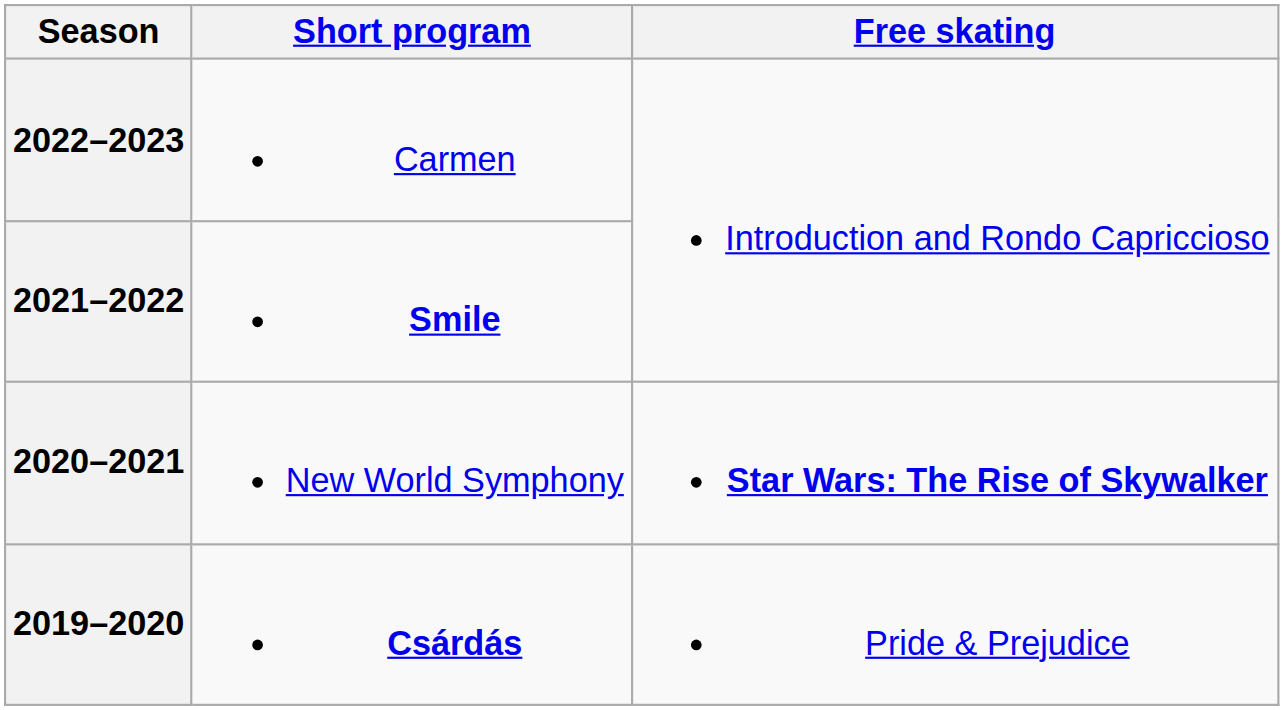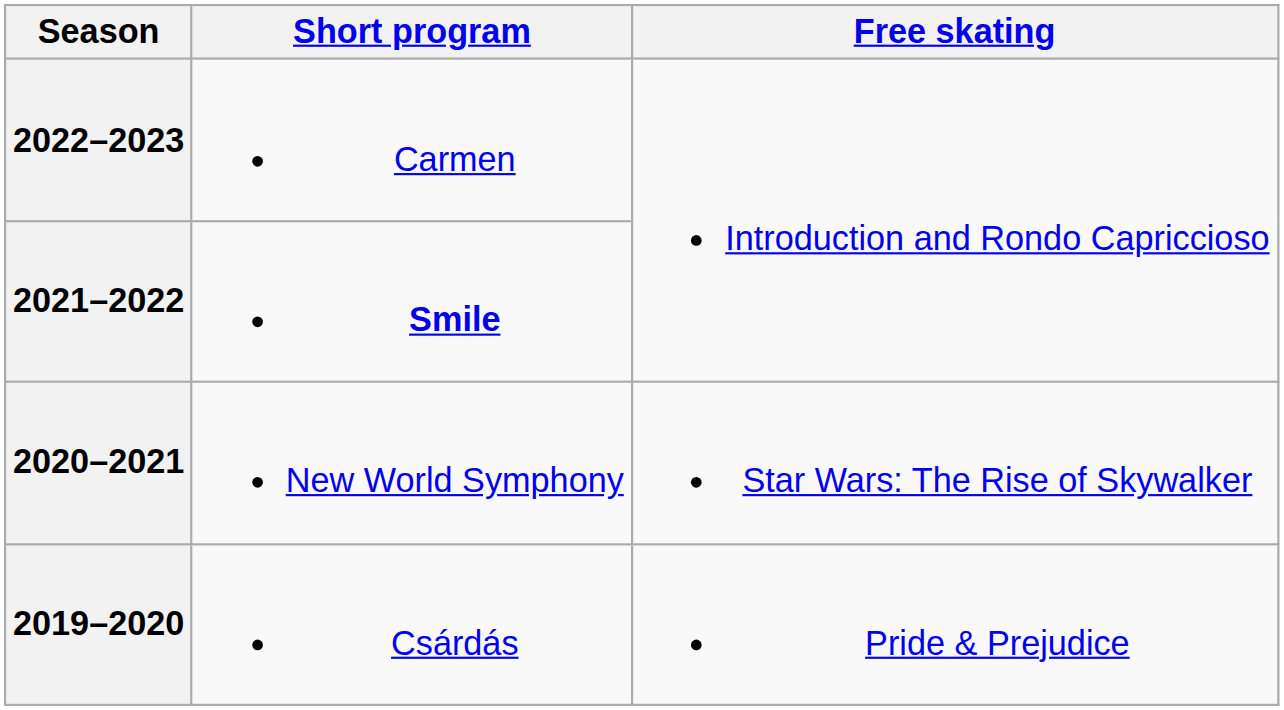2020–2021 | Free skating: bold -> normal
2019–2020 | Short program: bold -> normal
